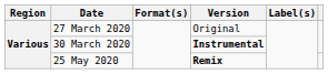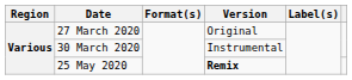30 March 2020 | Version: bold -> normal
